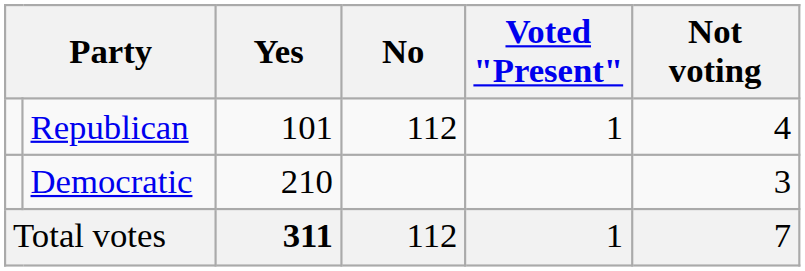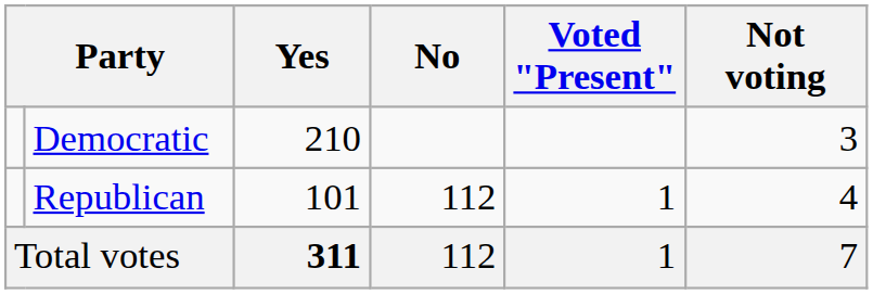rows swapped: Republican <-> Democratic
